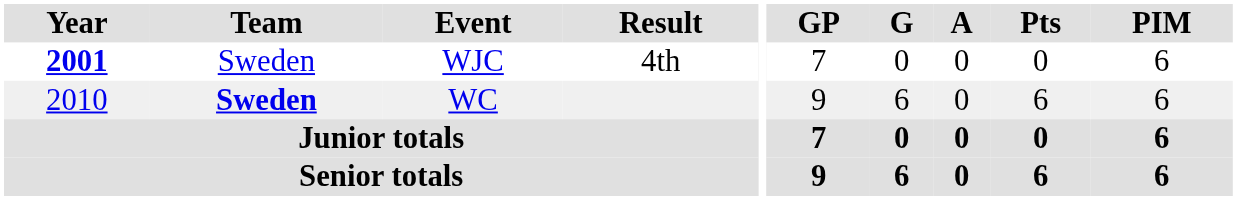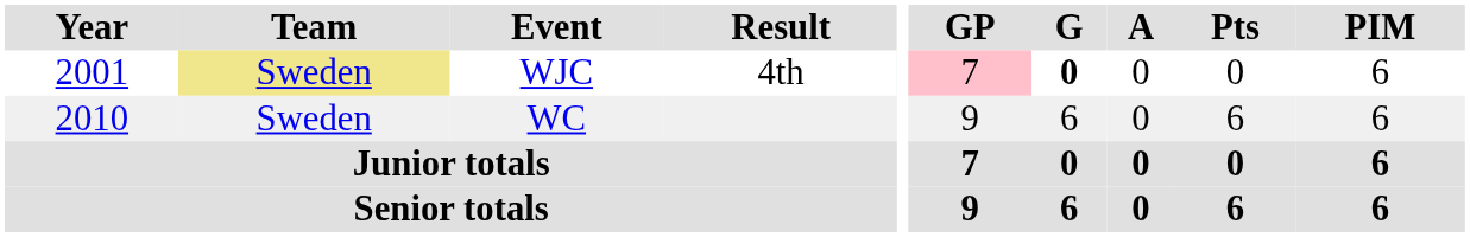WJC | Year: bold -> normal
WJC | Team: no background -> khaki background
WJC | GP: no background -> pink background
WJC | G: normal -> bold
WC | Team: bold -> normal
